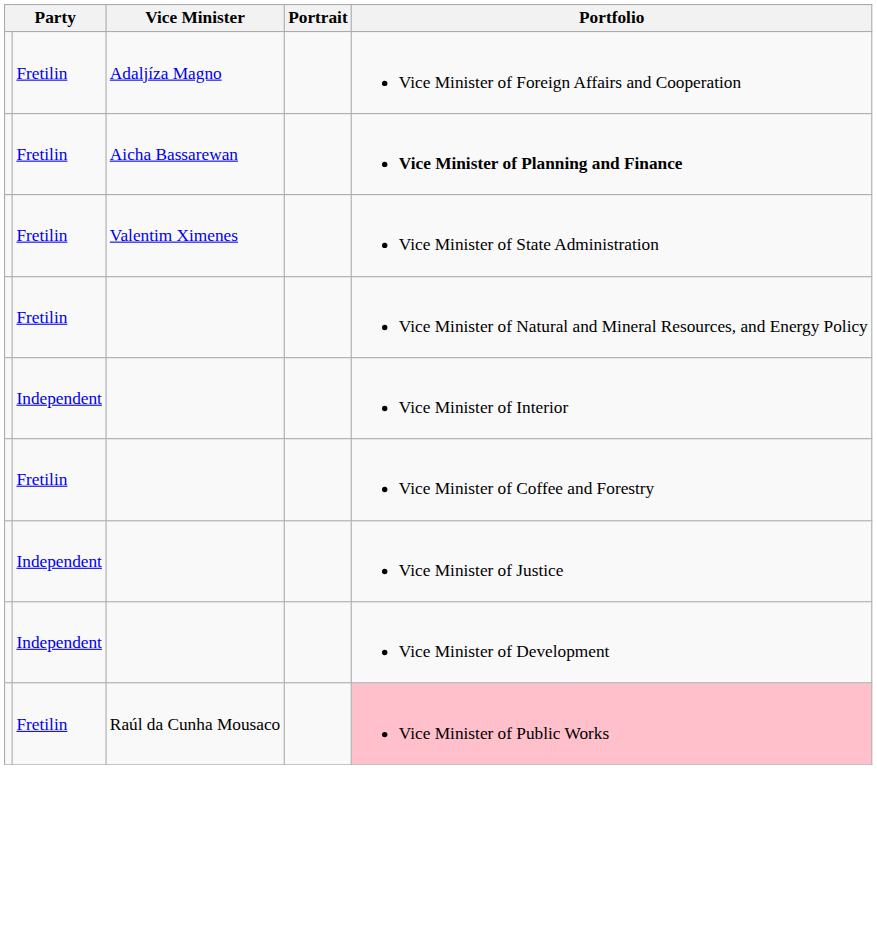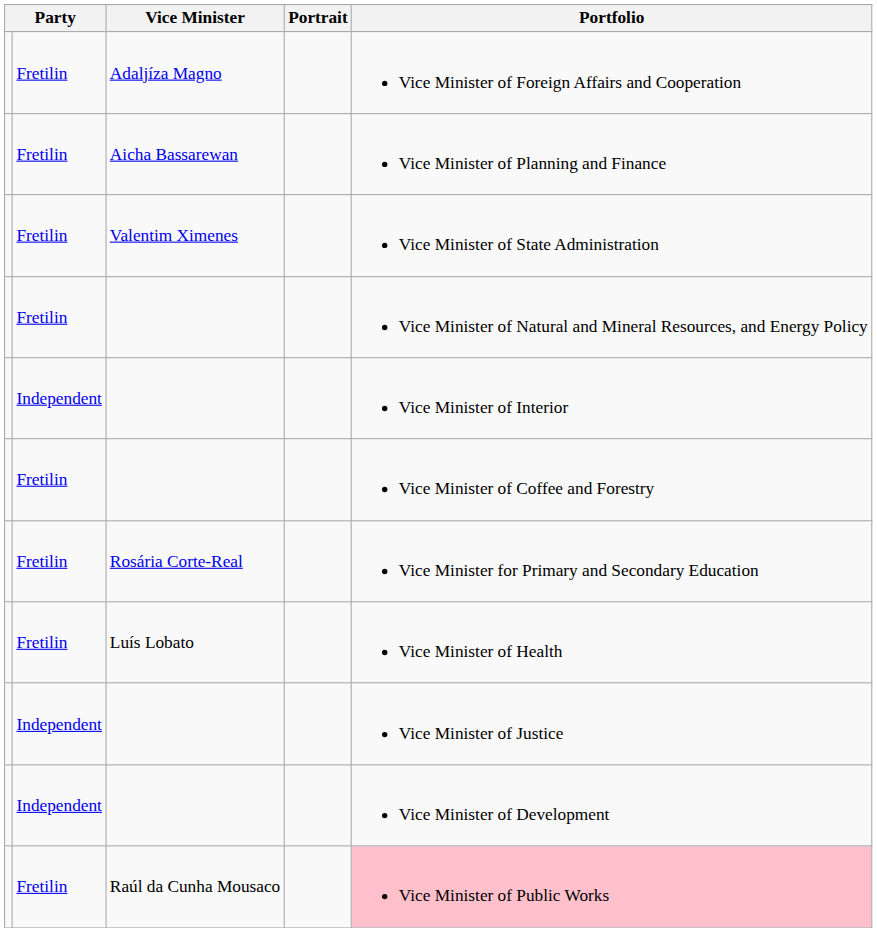Aicha Bassarewan | Portfolio: bold -> normal
+ row: Fretilin | Rosária Corte-Real | Vice Minister for Primary and Secondary Education
+ row: Fretilin | Luís Lobato | Vice Minister of Health
